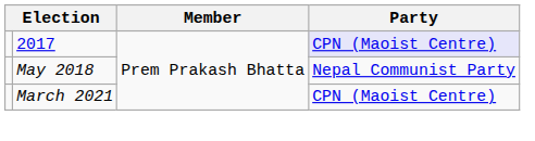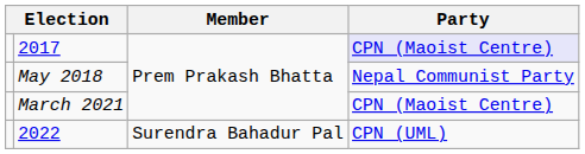+ row: 2022 | Surendra Bahadur Pal | CPN (UML)
